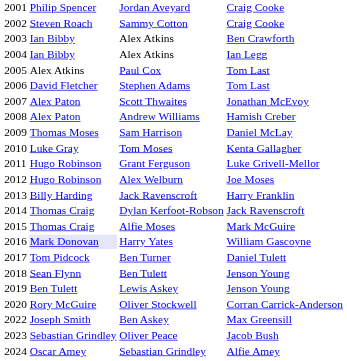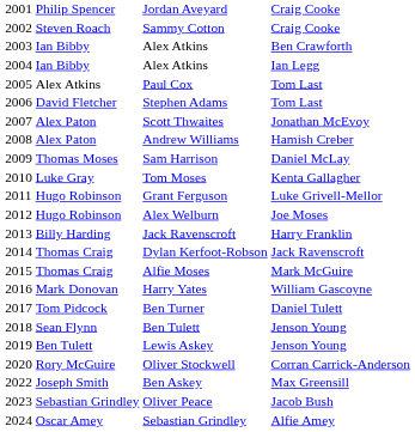Harry Yates | column 2: lavender background -> no background
